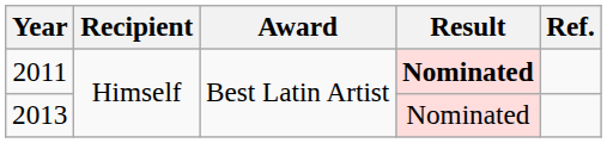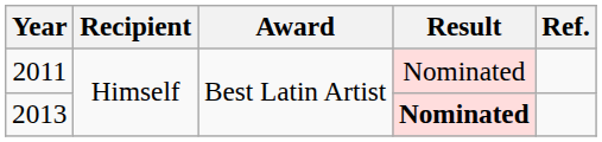2011 | Result: bold -> normal
2013 | Result: normal -> bold
